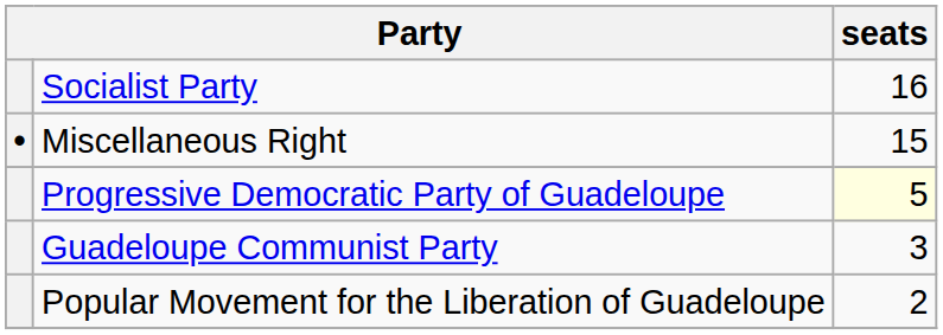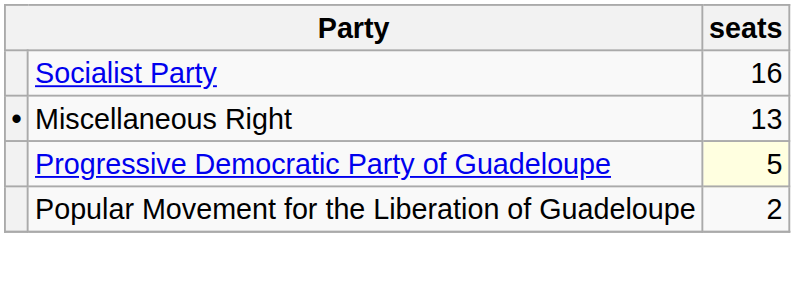Miscellaneous Right | seats: 15 -> 13
- row: Guadeloupe Communist Party | 3
